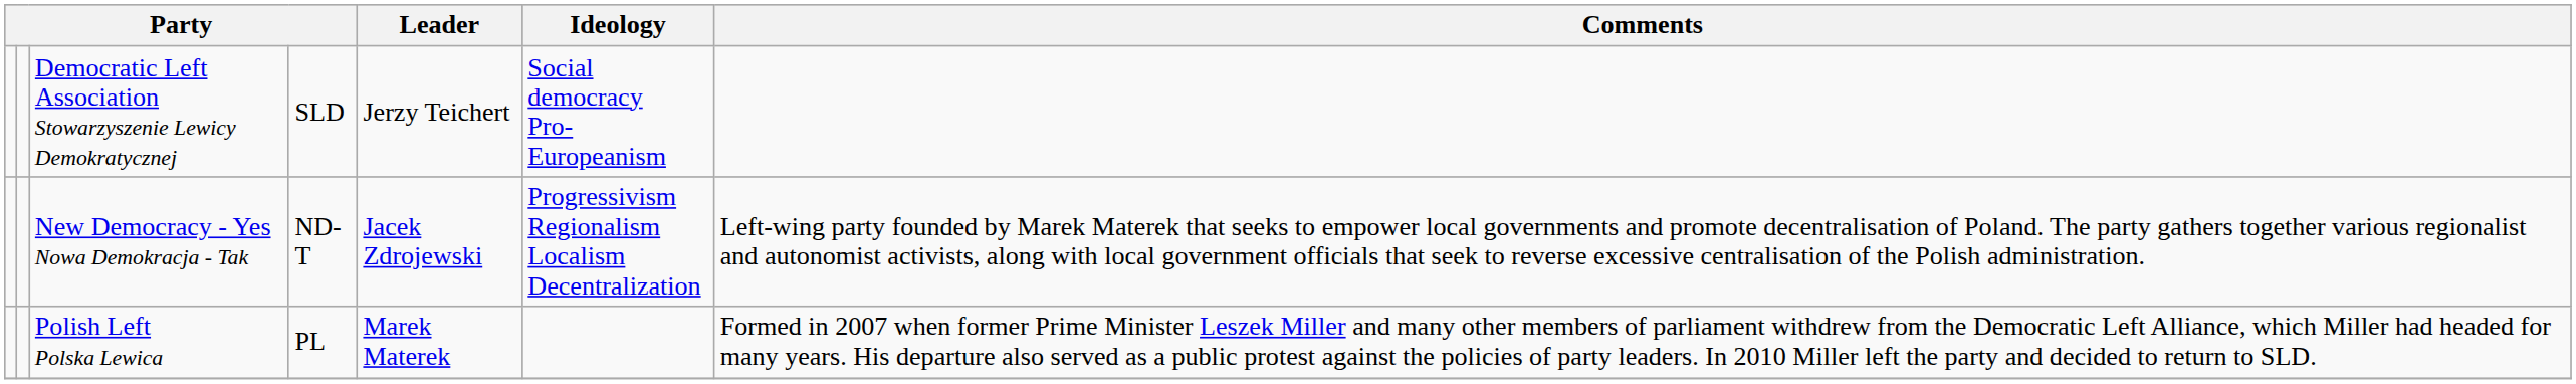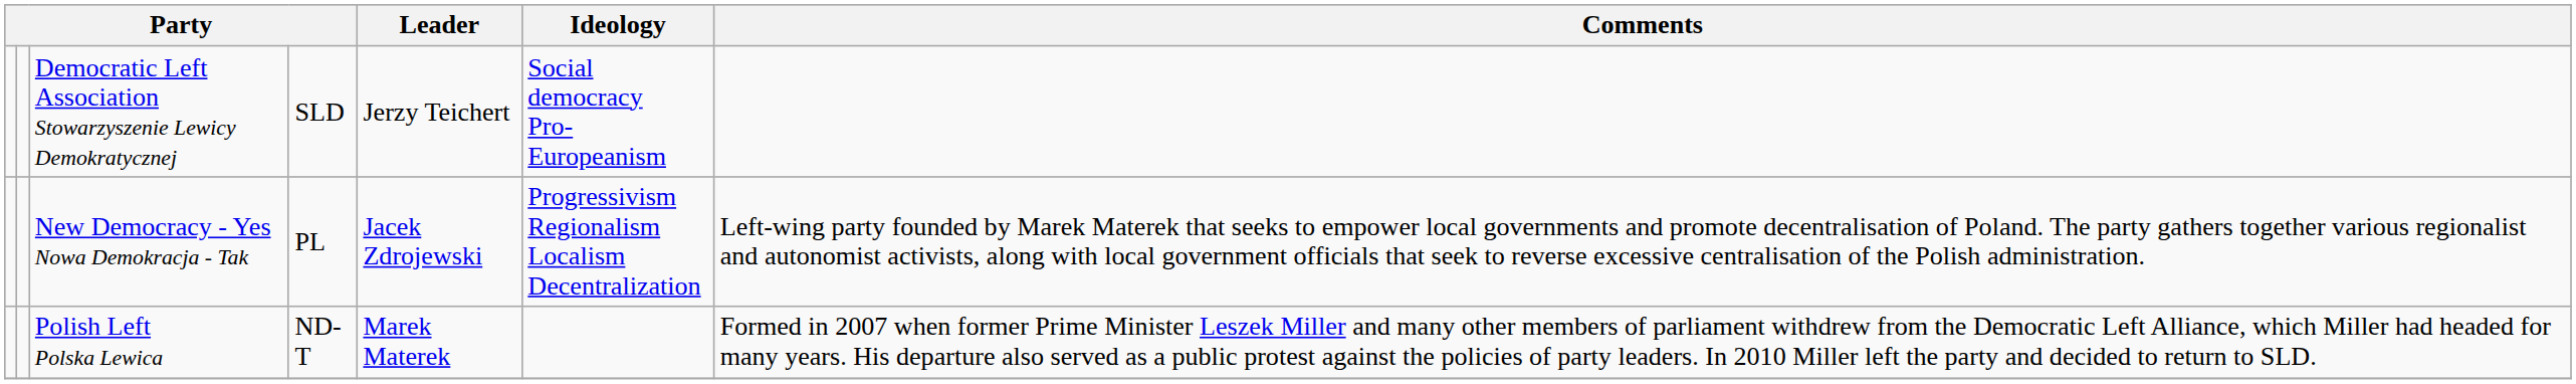New Democracy - Yes Nowa Demokracja - Tak | column 4: ND-T -> PL
Polish Left Polska Lewica | column 4: PL -> ND-T
